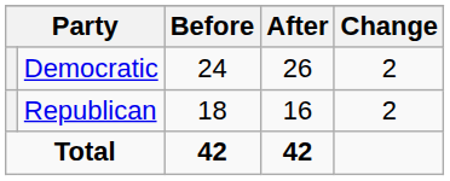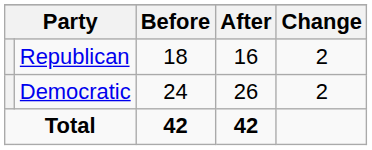rows swapped: Democratic <-> Republican
